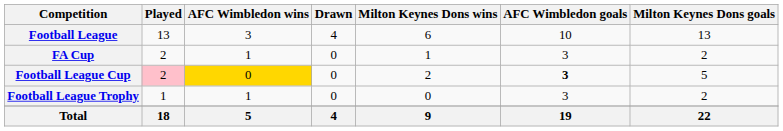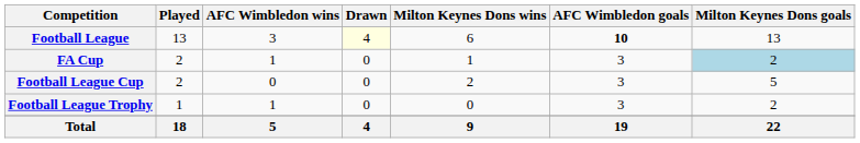Football League | Drawn: no background -> lightyellow background
Football League | AFC Wimbledon goals: normal -> bold
FA Cup | Milton Keynes Dons goals: no background -> lightblue background
Football League Cup | Played: pink background -> no background
Football League Cup | AFC Wimbledon wins: gold background -> no background
Football League Cup | AFC Wimbledon goals: bold -> normal
